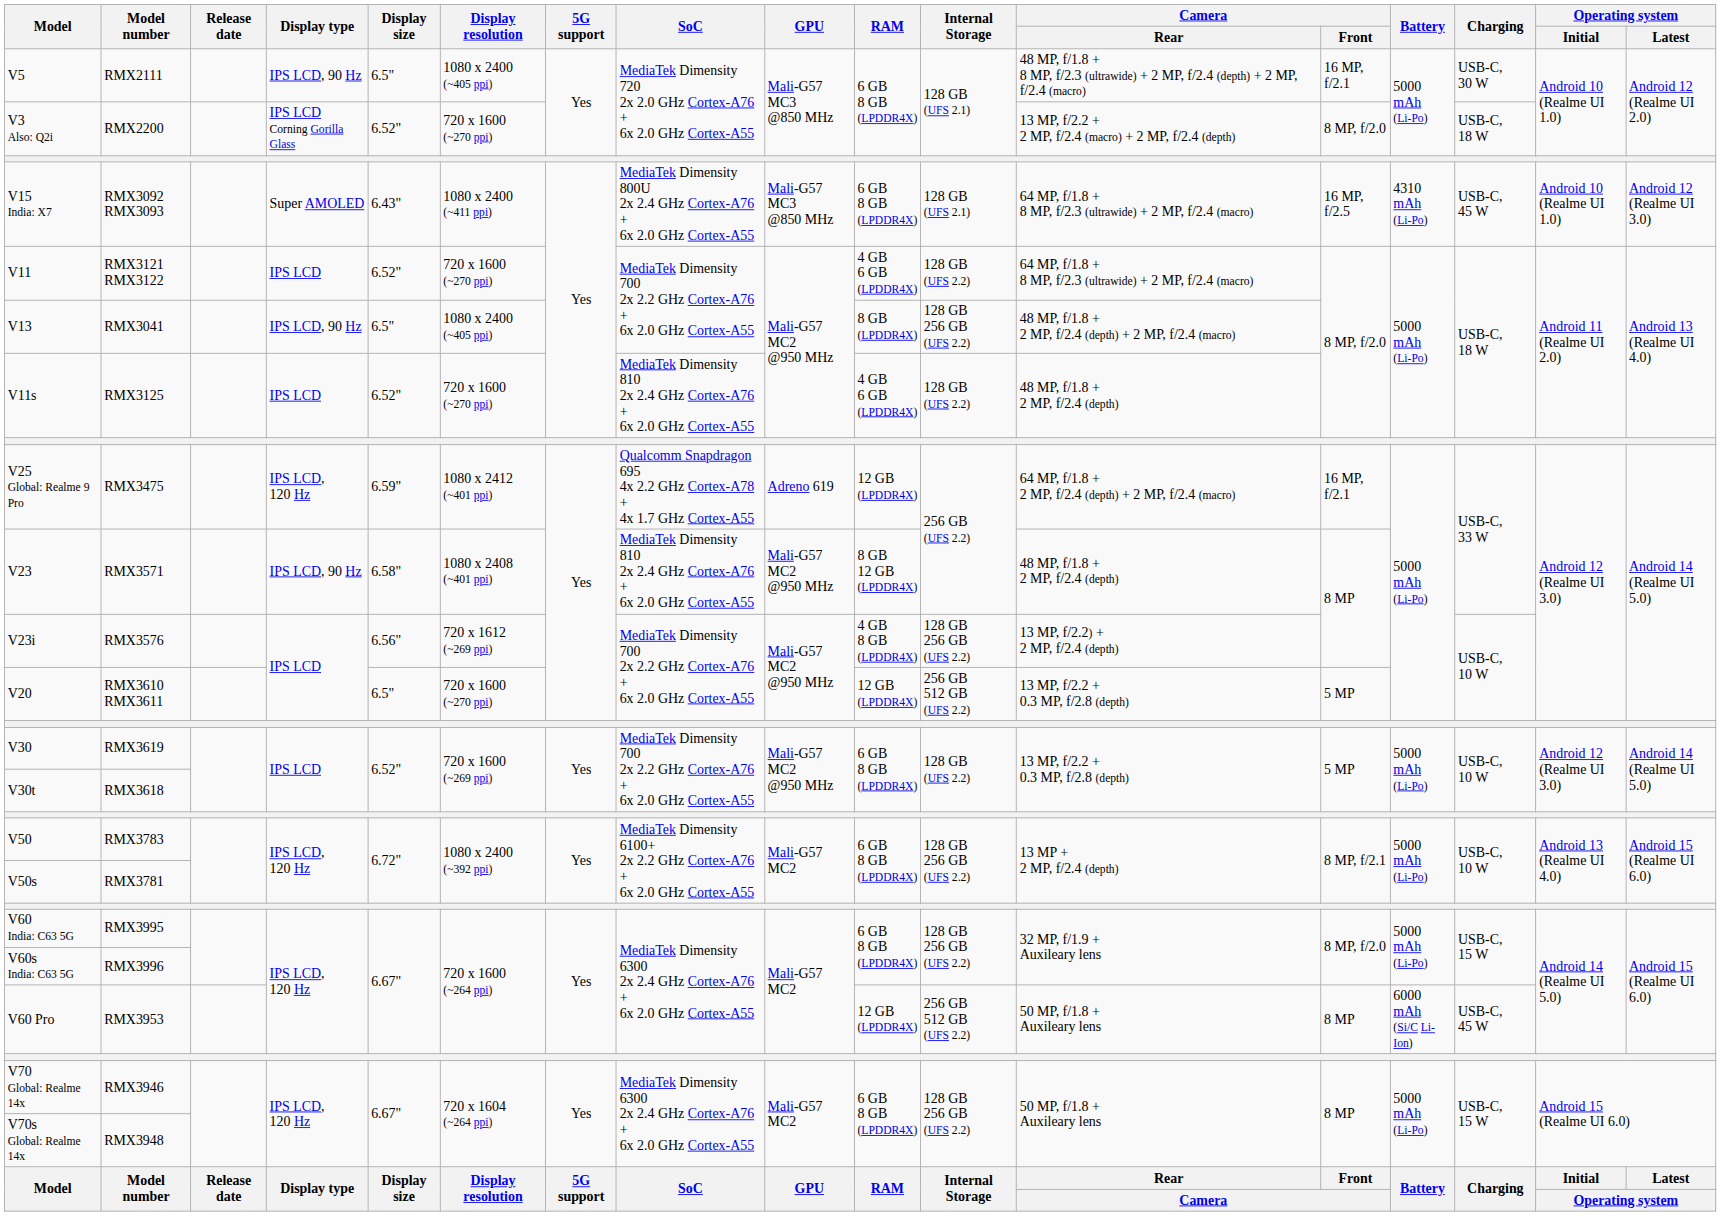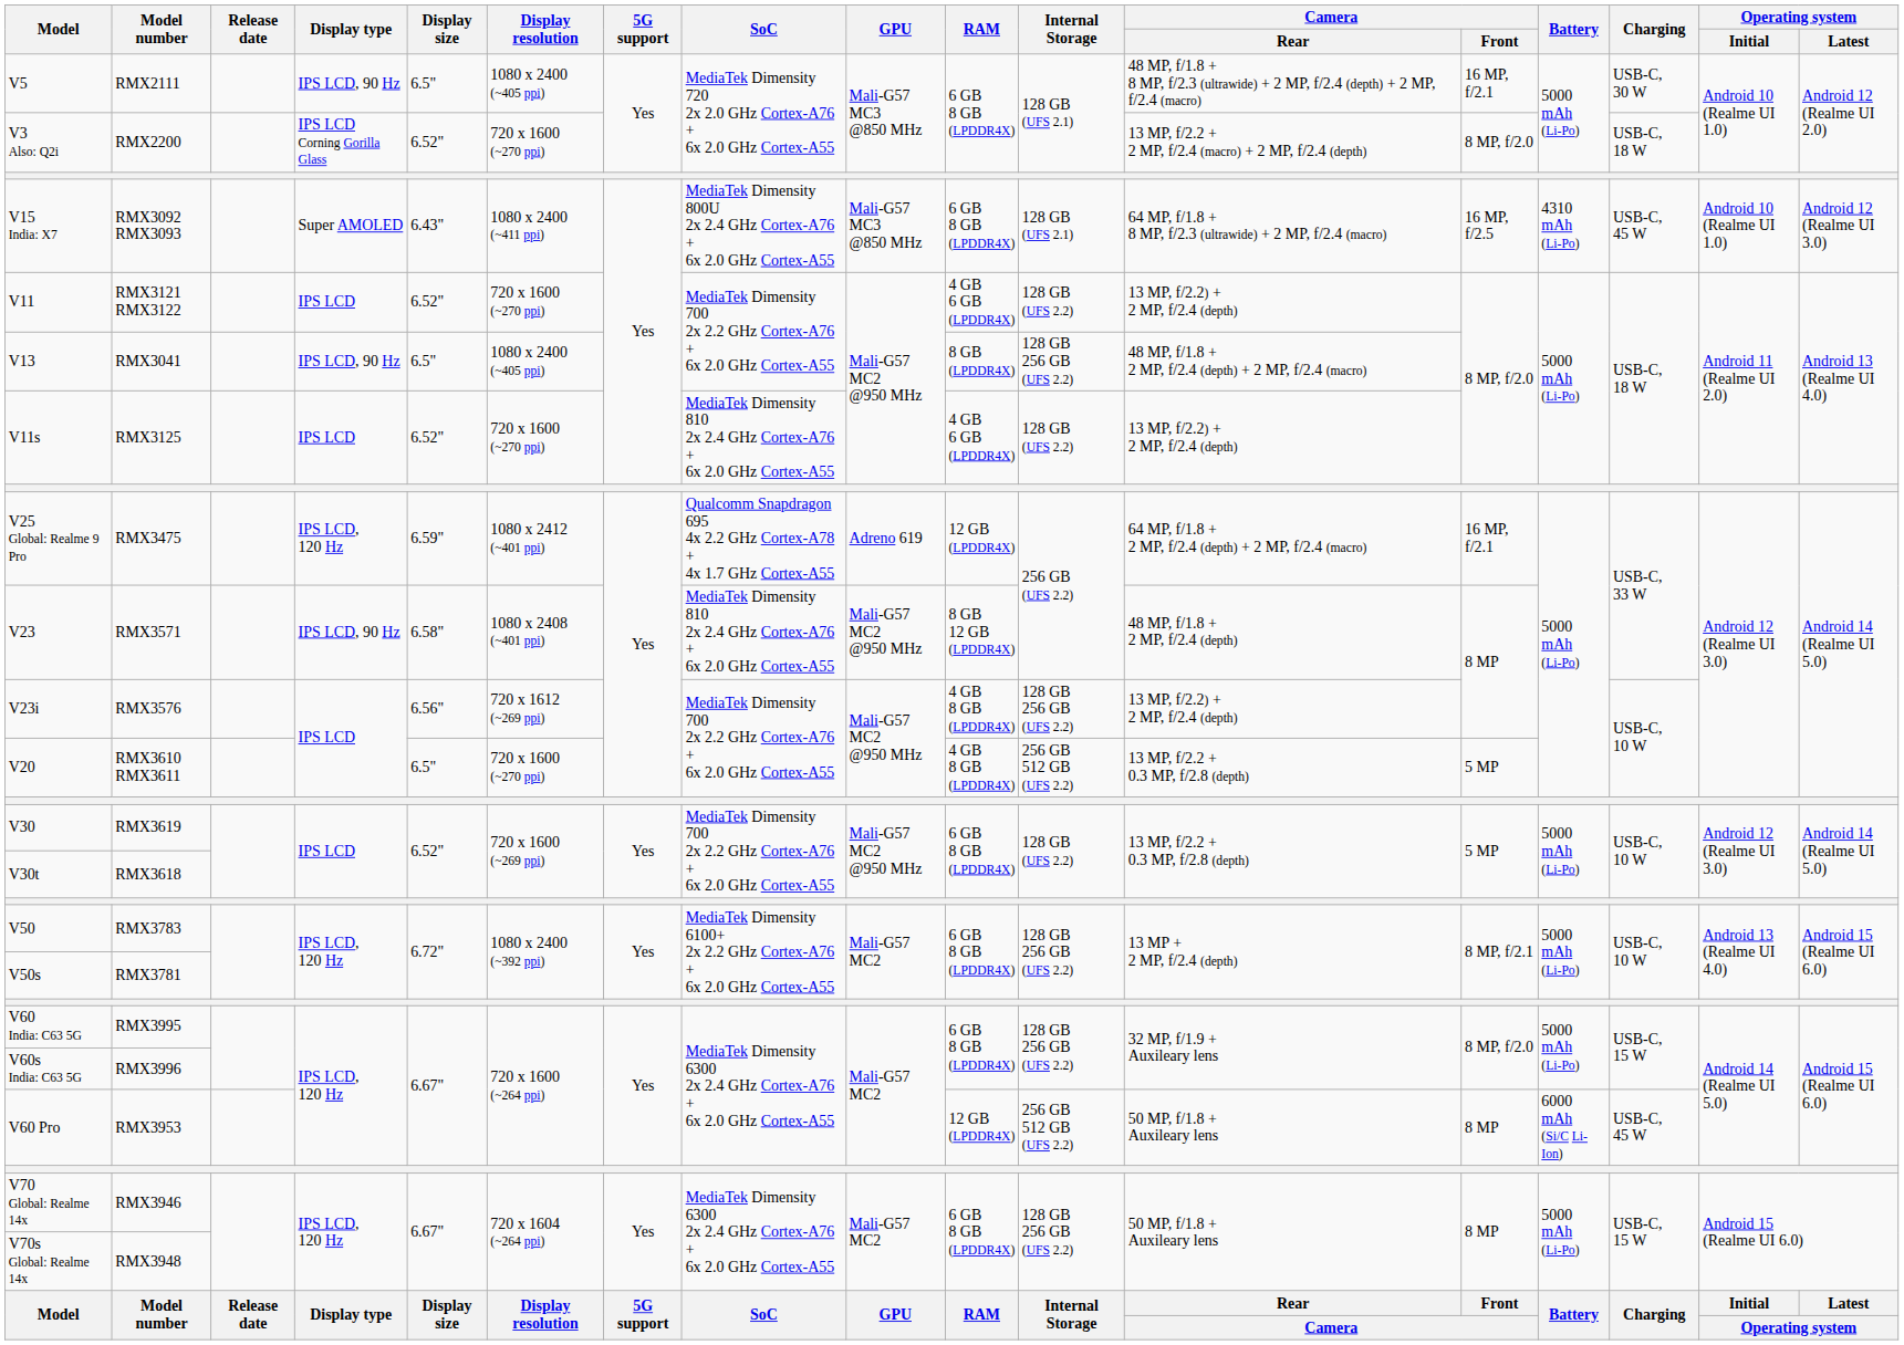V11 | Camera / Rear: 64 MP, f/1.8 + 8 MP, f/2.3 (ultrawide) + 2 MP, f/2.4 (macro) -> 13 MP, f/2.2) + 2 MP, f/2.4 (depth)
V11s | Camera / Rear: 48 MP, f/1.8 + 2 MP, f/2.4 (depth) -> 13 MP, f/2.2) + 2 MP, f/2.4 (depth)
V20 | RAM: 12 GB (LPDDR4X) -> 4 GB 8 GB (LPDDR4X)
